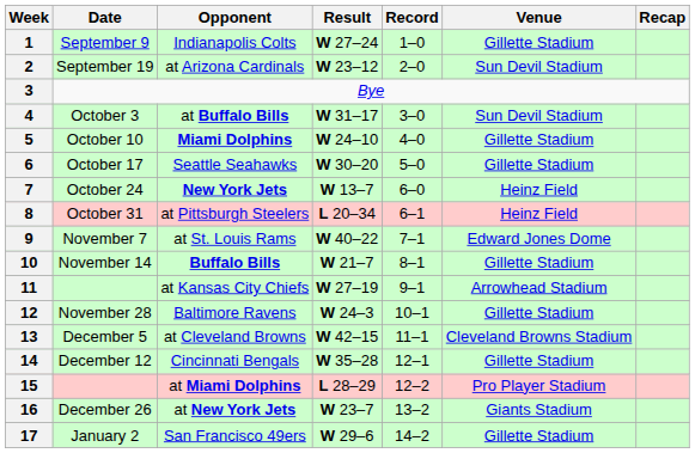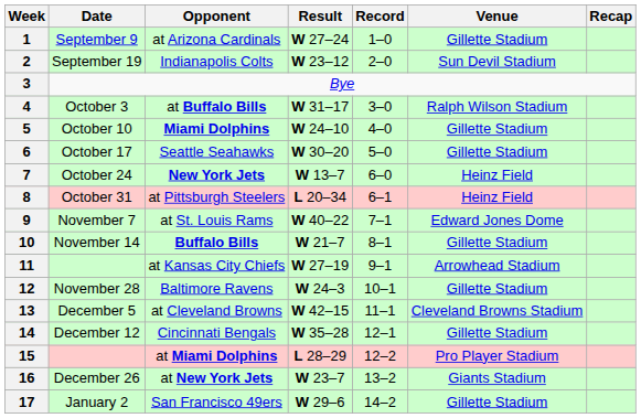1 | Opponent: Indianapolis Colts -> at Arizona Cardinals
2 | Opponent: at Arizona Cardinals -> Indianapolis Colts
4 | Venue: Sun Devil Stadium -> Ralph Wilson Stadium
